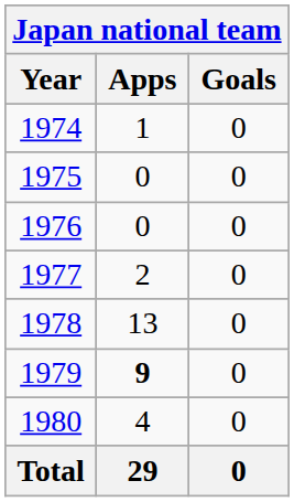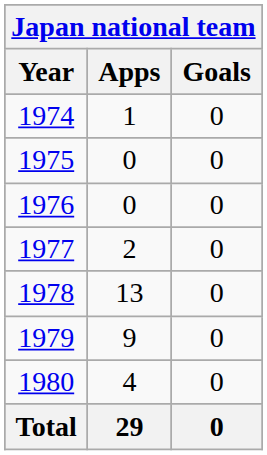1979 | Apps: bold -> normal
